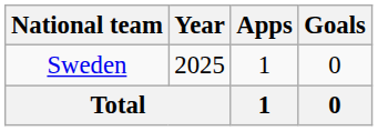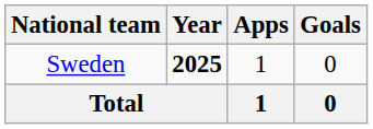Sweden | Year: normal -> bold
